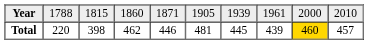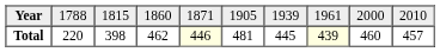row 2 | column 5: no background -> lightyellow background
row 2 | column 8: no background -> lightyellow background
row 2 | column 9: gold background -> no background
